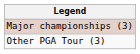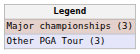row 3 | column 1: no background -> lavender background
